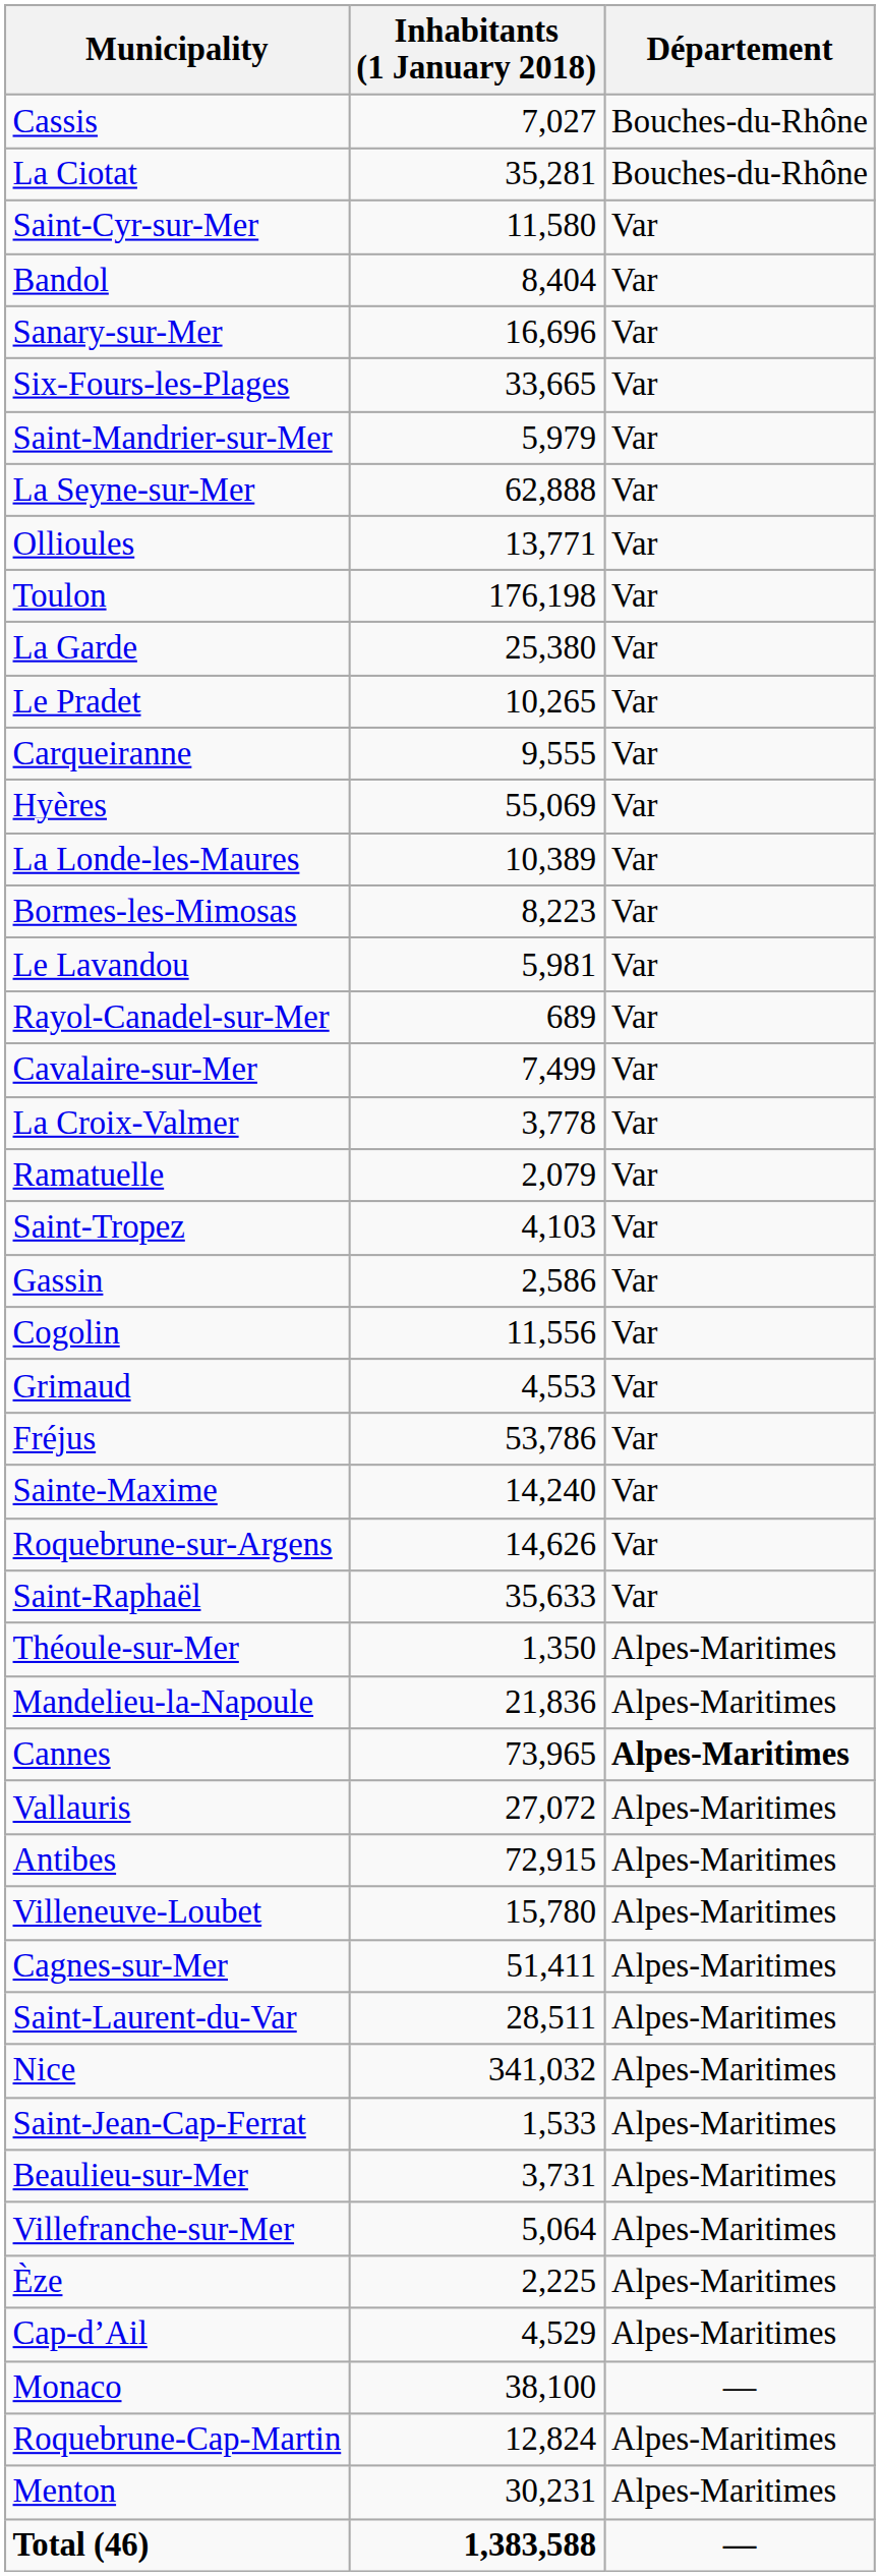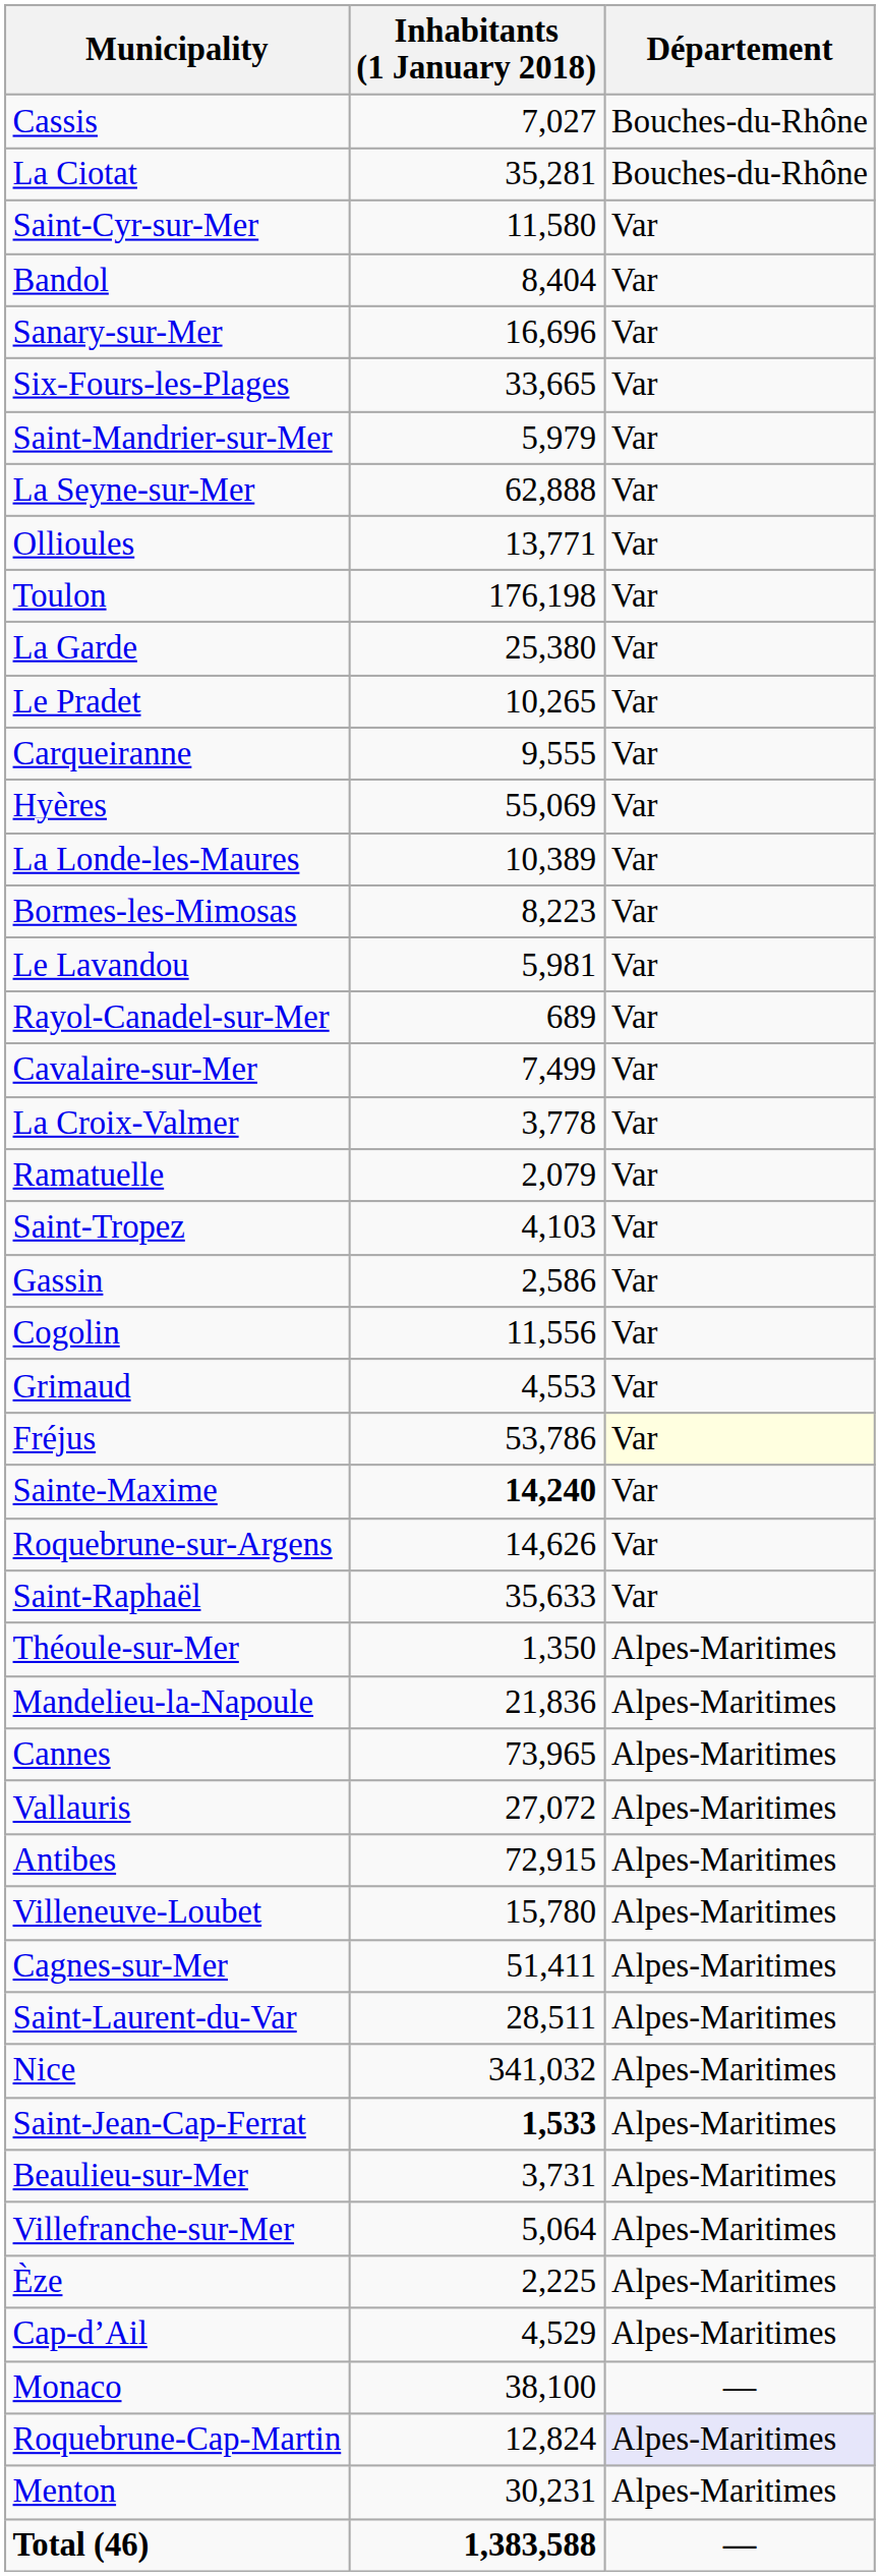Fréjus | Département: no background -> lightyellow background
Sainte-Maxime | Inhabitants (1 January 2018): normal -> bold
Cannes | Département: bold -> normal
Saint-Jean-Cap-Ferrat | Inhabitants (1 January 2018): normal -> bold
Roquebrune-Cap-Martin | Département: no background -> lavender background
